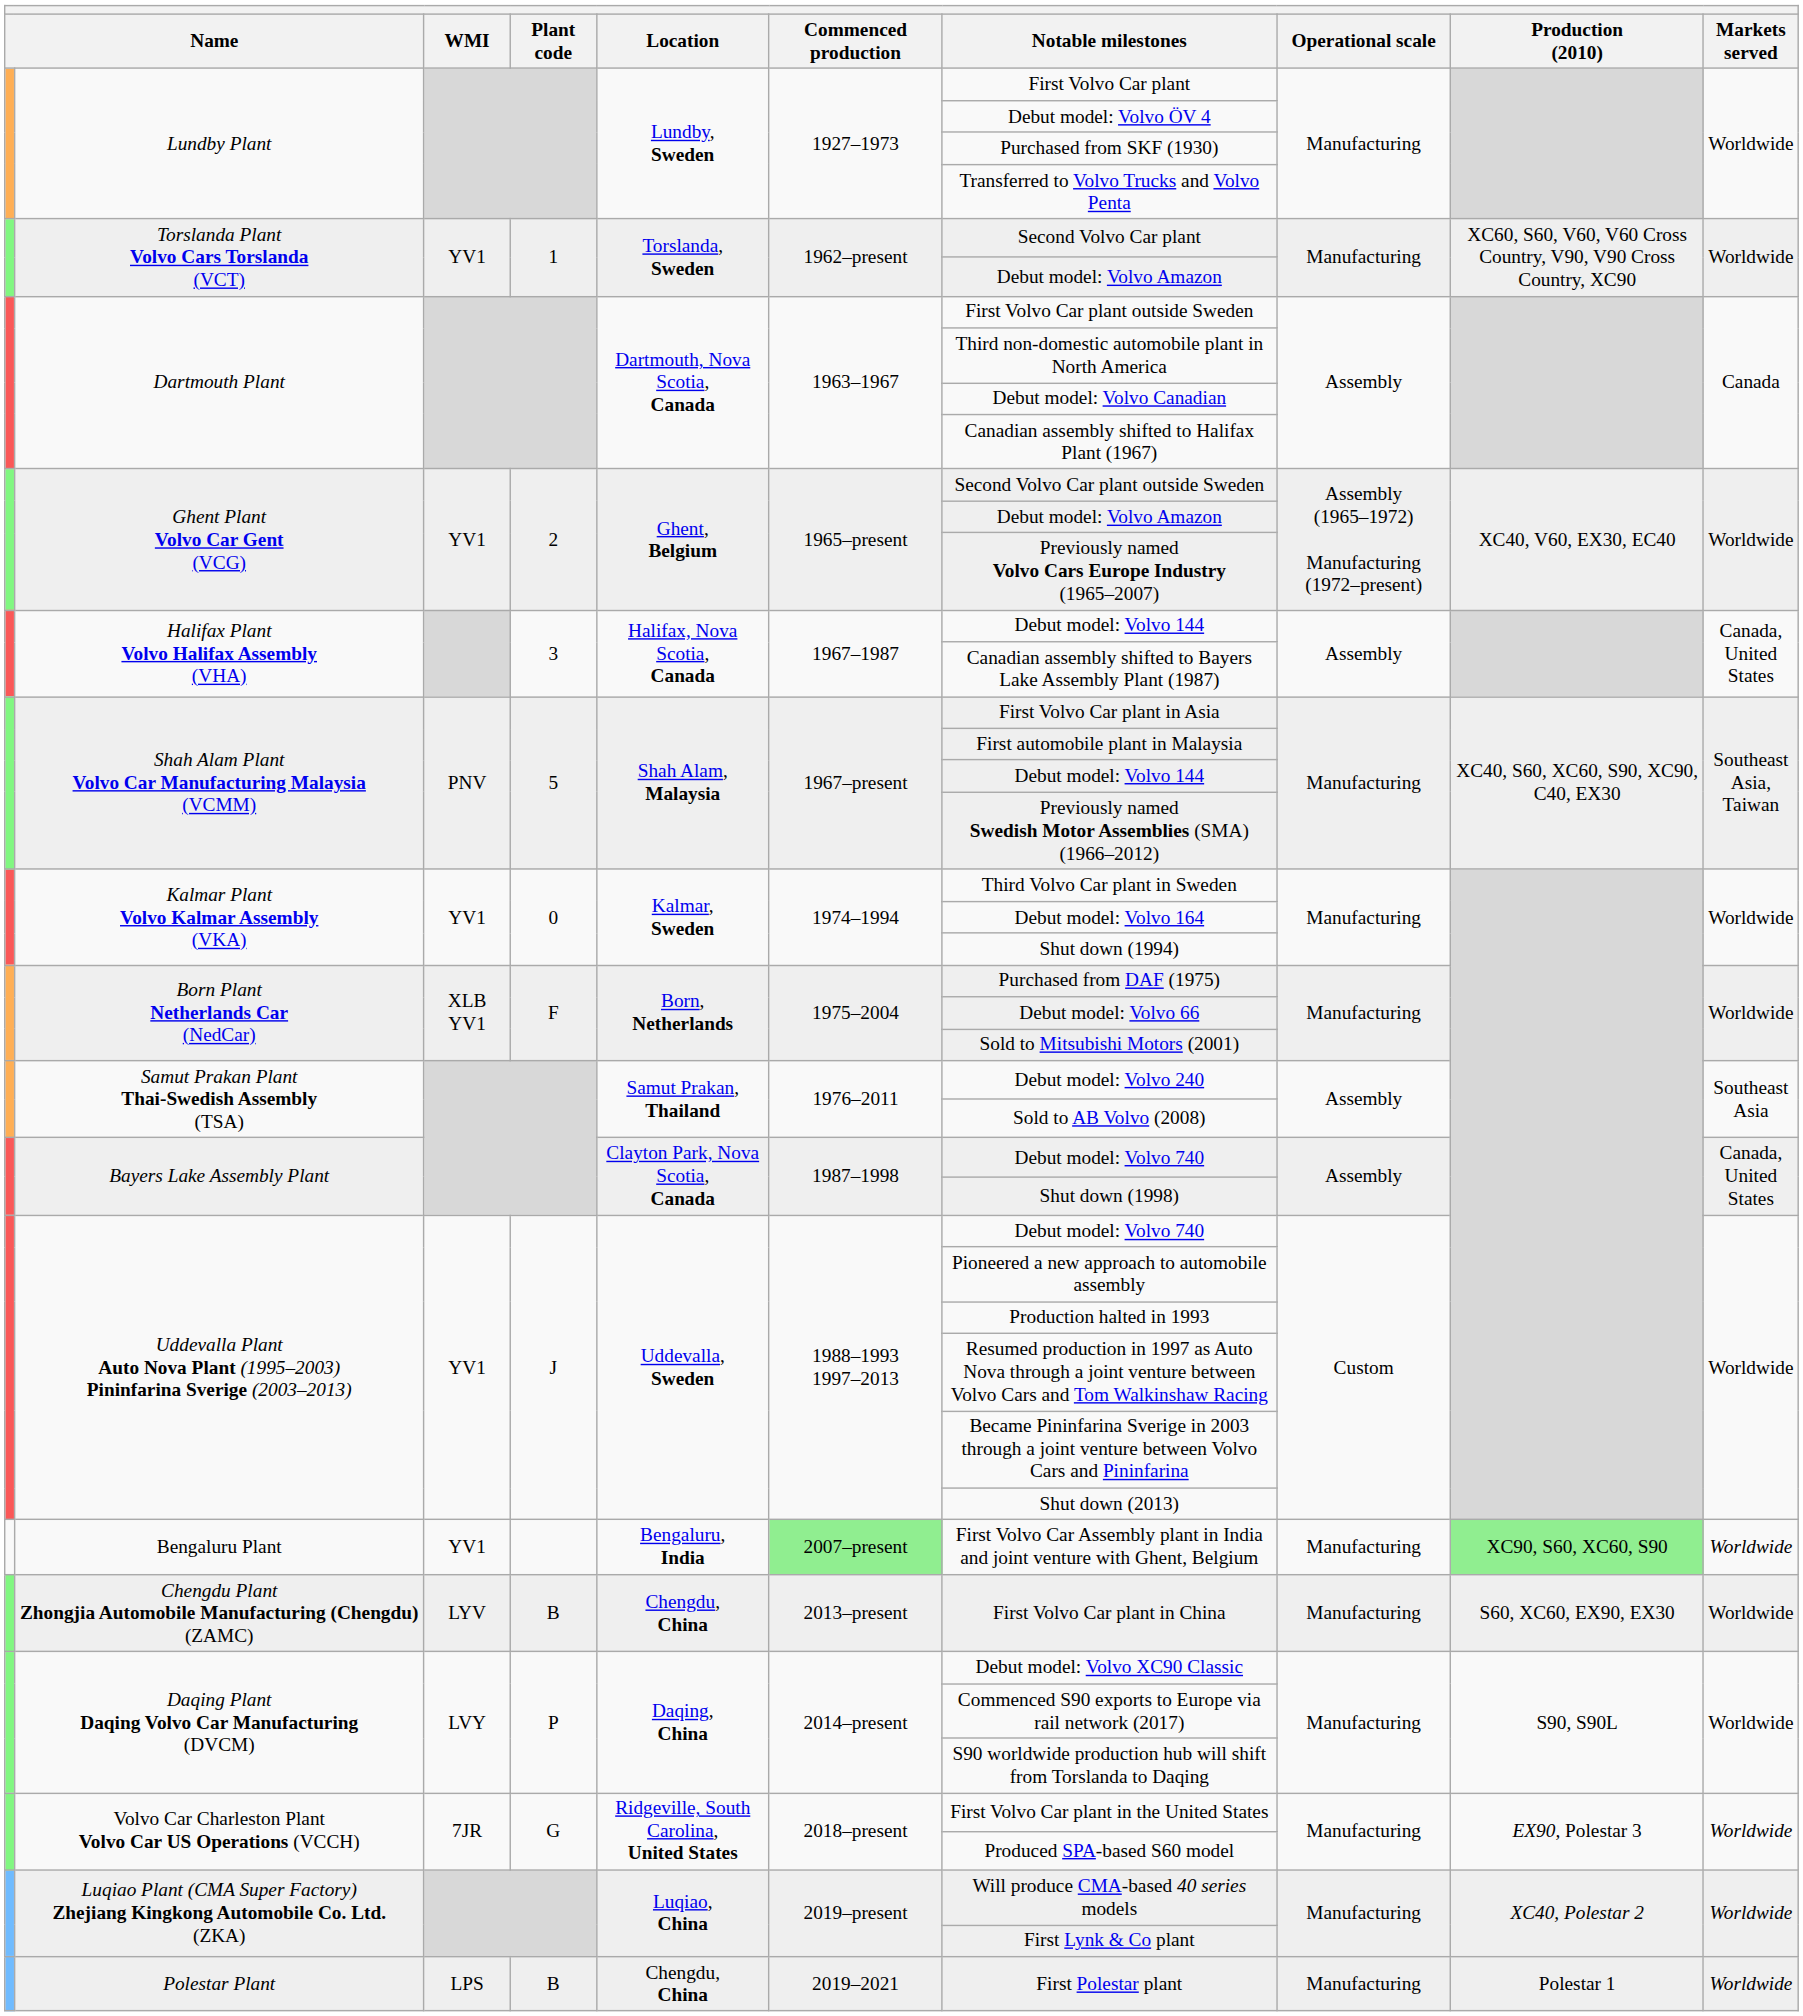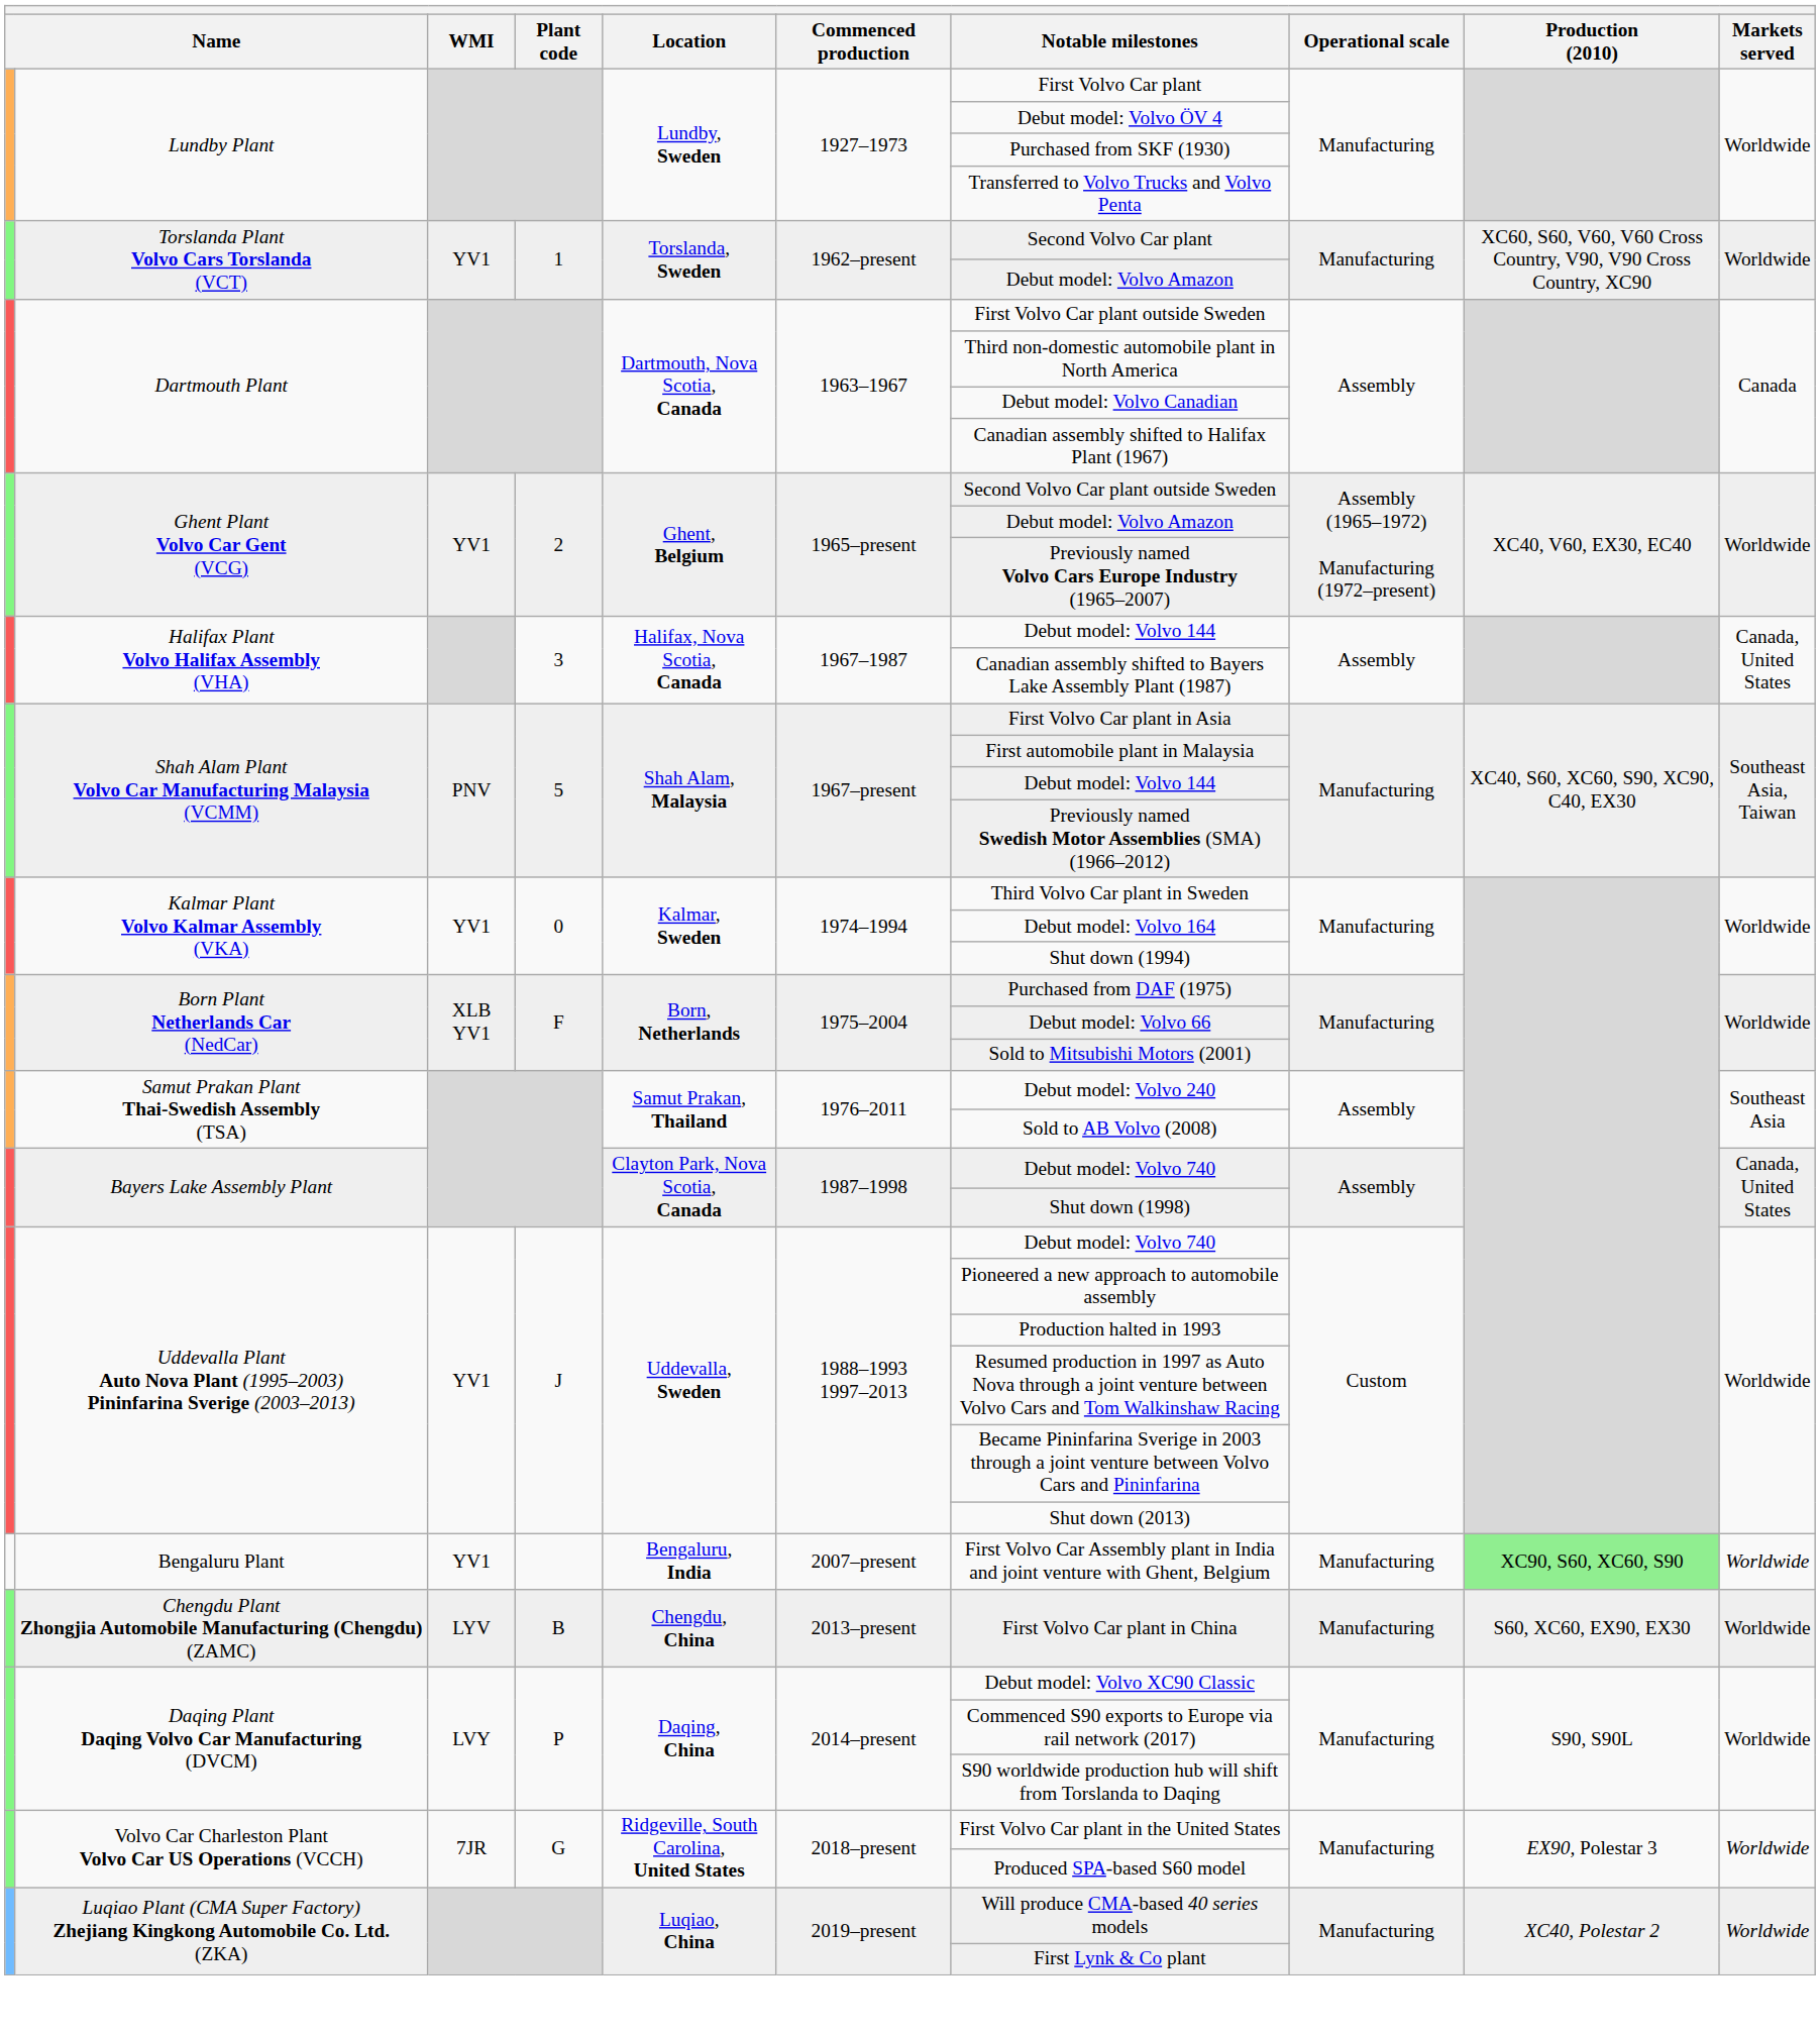Bengaluru Plant | Commenced production: lightgreen background -> no background
- row: Polestar Plant | LPS | B | Chengdu, China | 2019–2021 | First Polestar plant | Manufacturing | Polestar 1 | Worldwide
